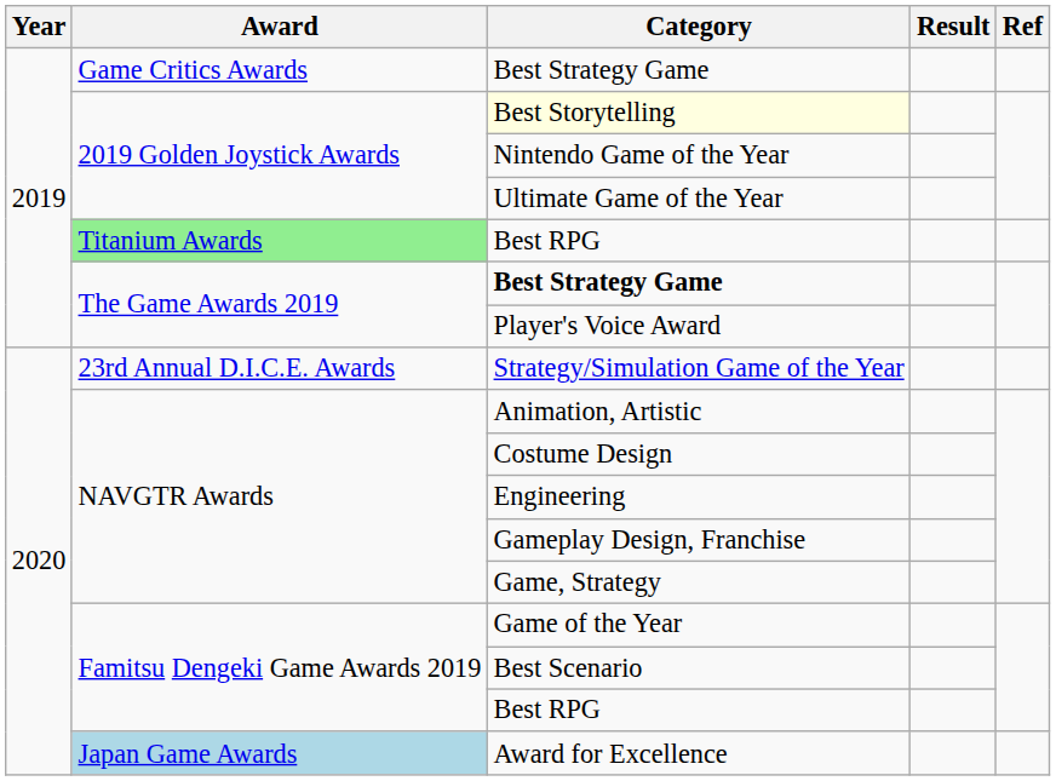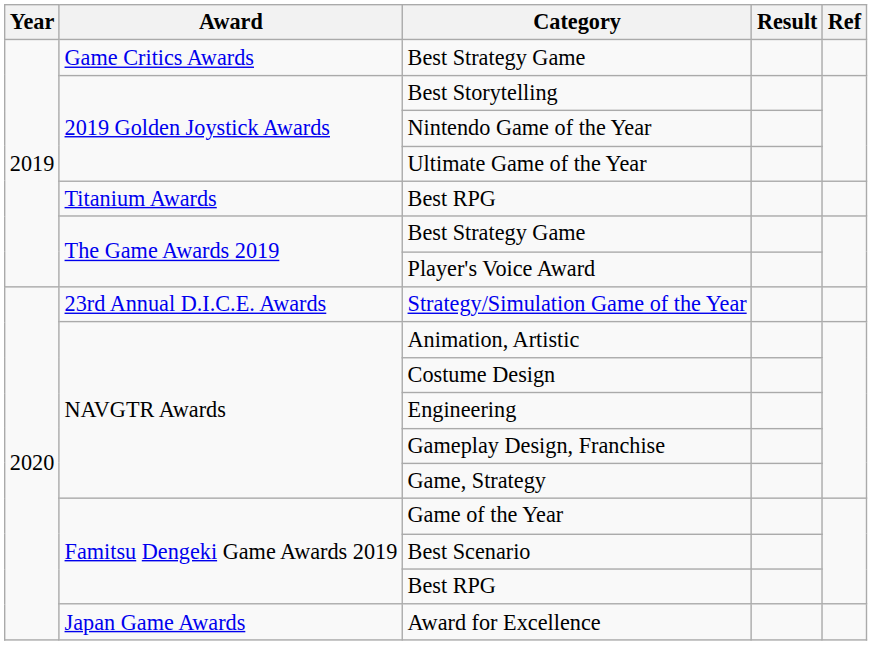Best Storytelling | Category: lightyellow background -> no background
Titanium Awards / Best RPG | Award: lightgreen background -> no background
The Game Awards 2019 / Best Strategy Game | Category: bold -> normal
Award for Excellence | Award: lightblue background -> no background
